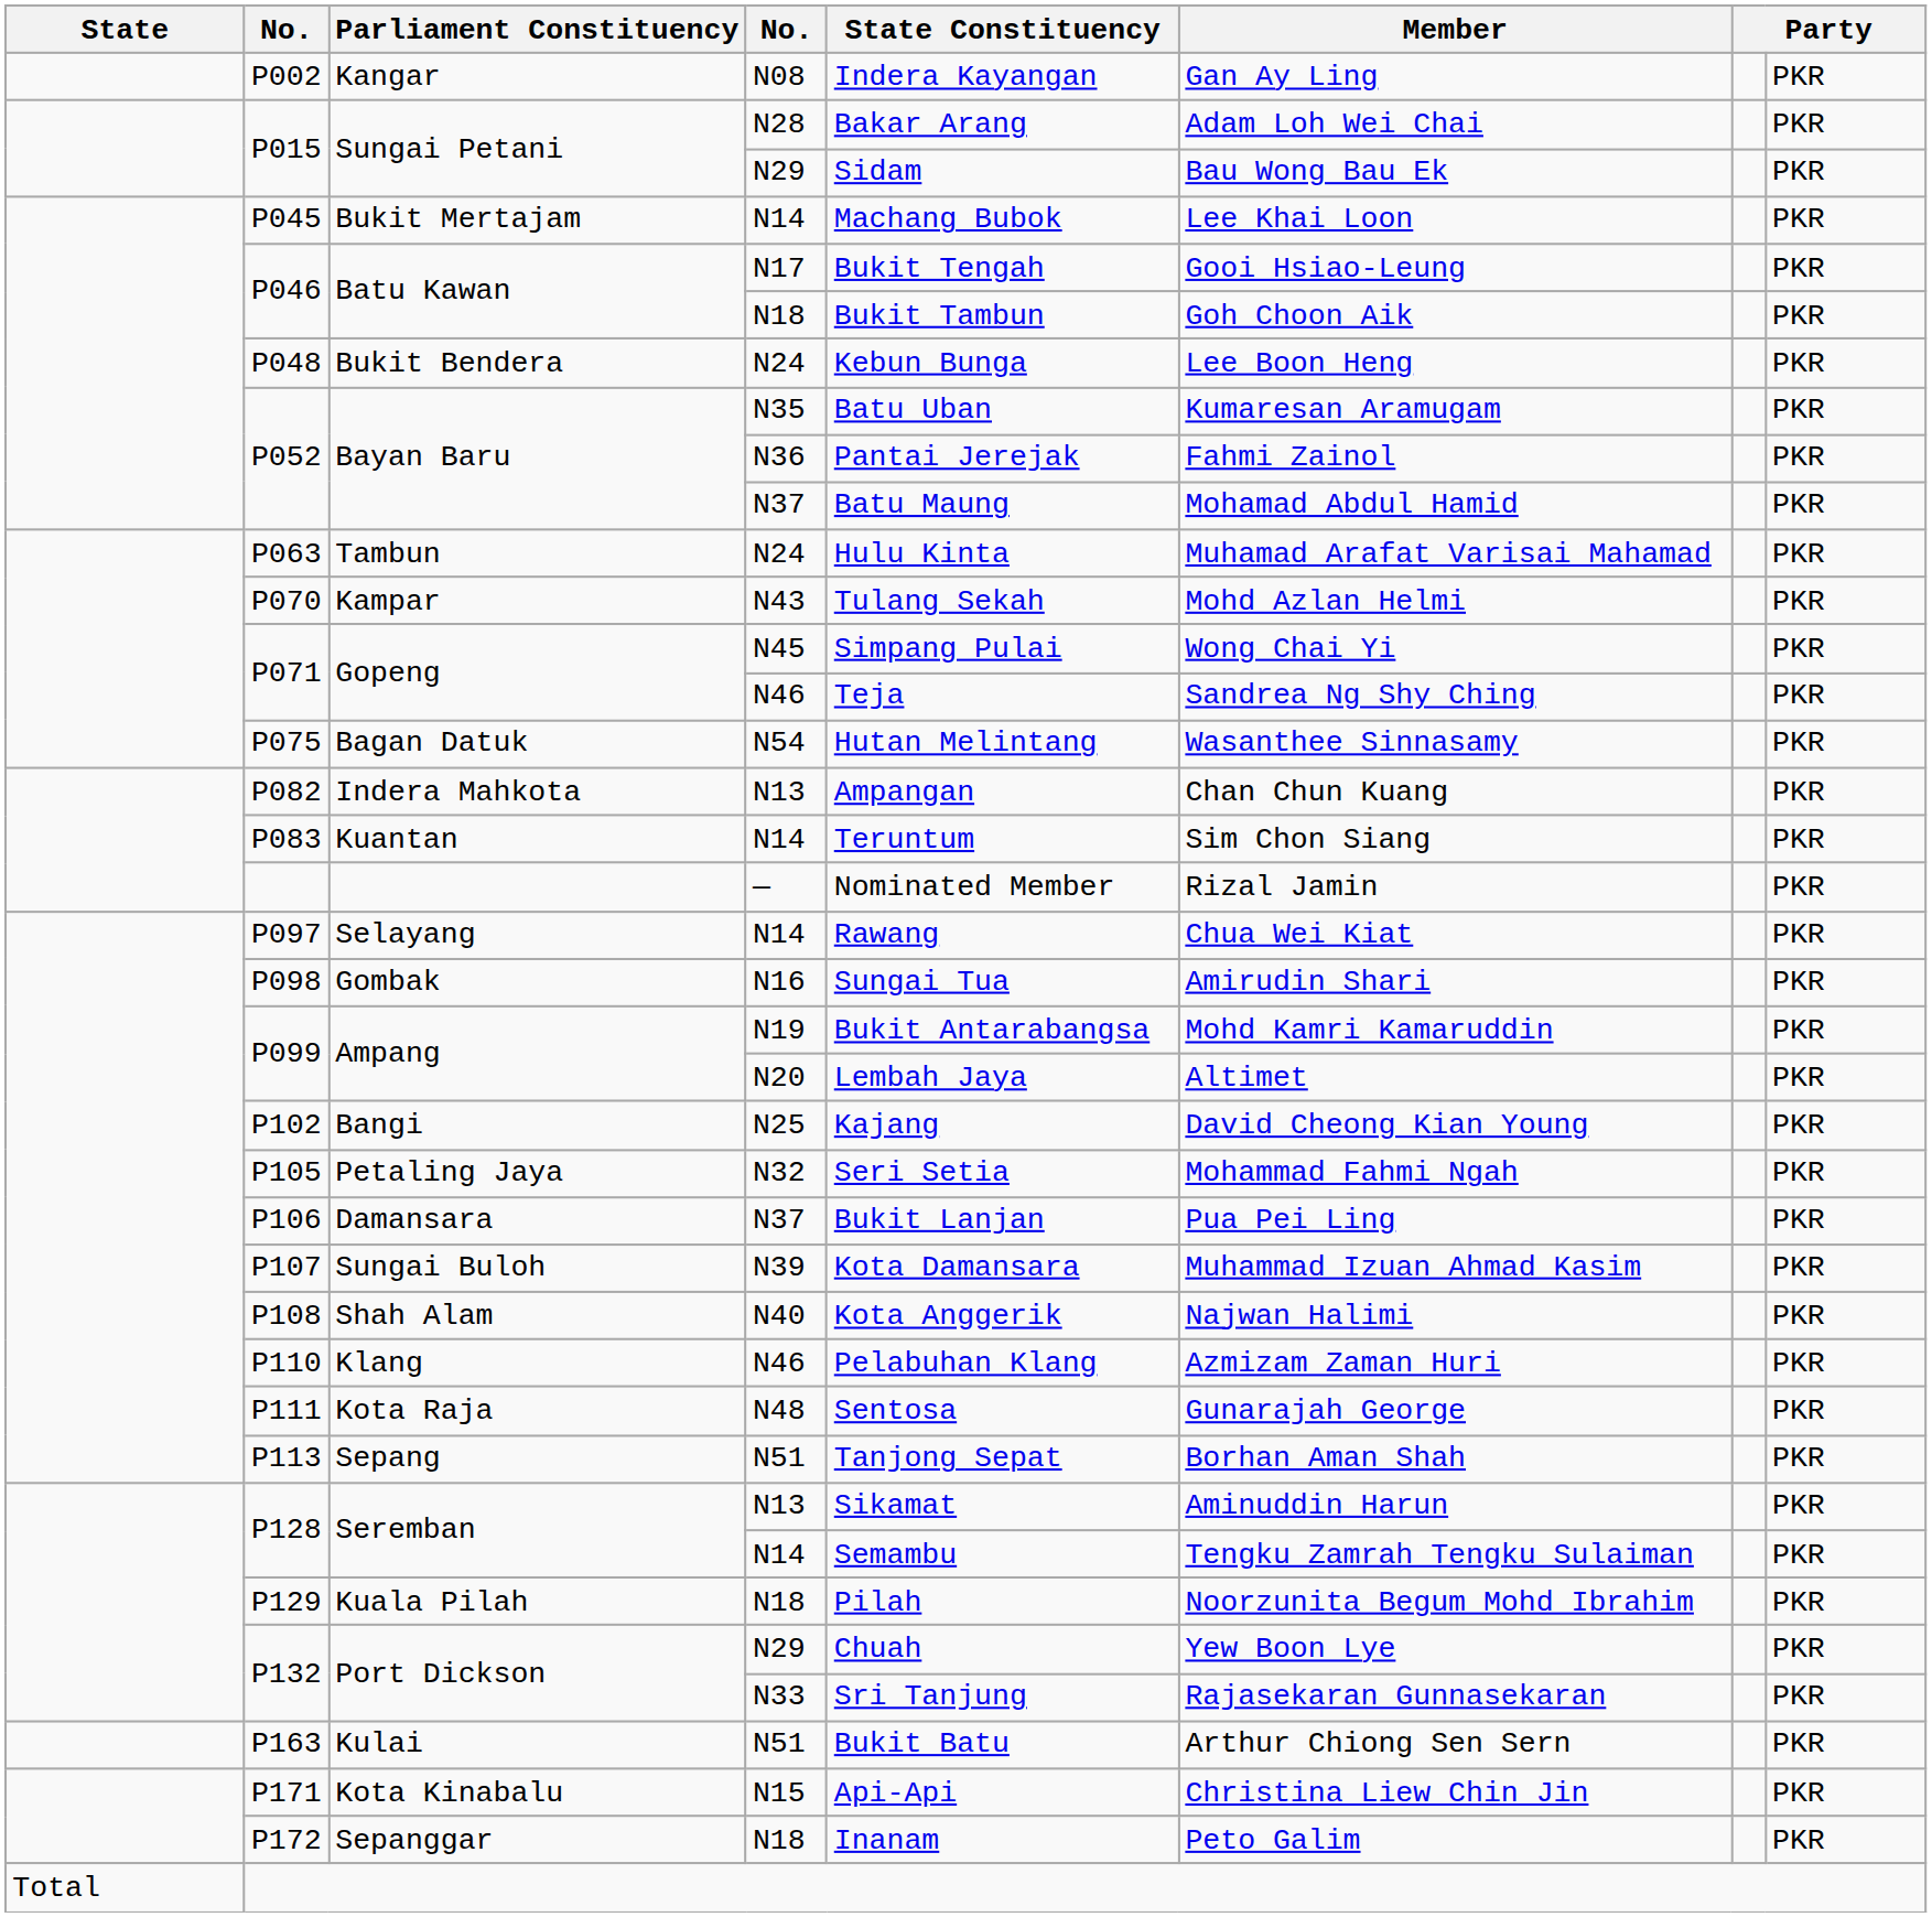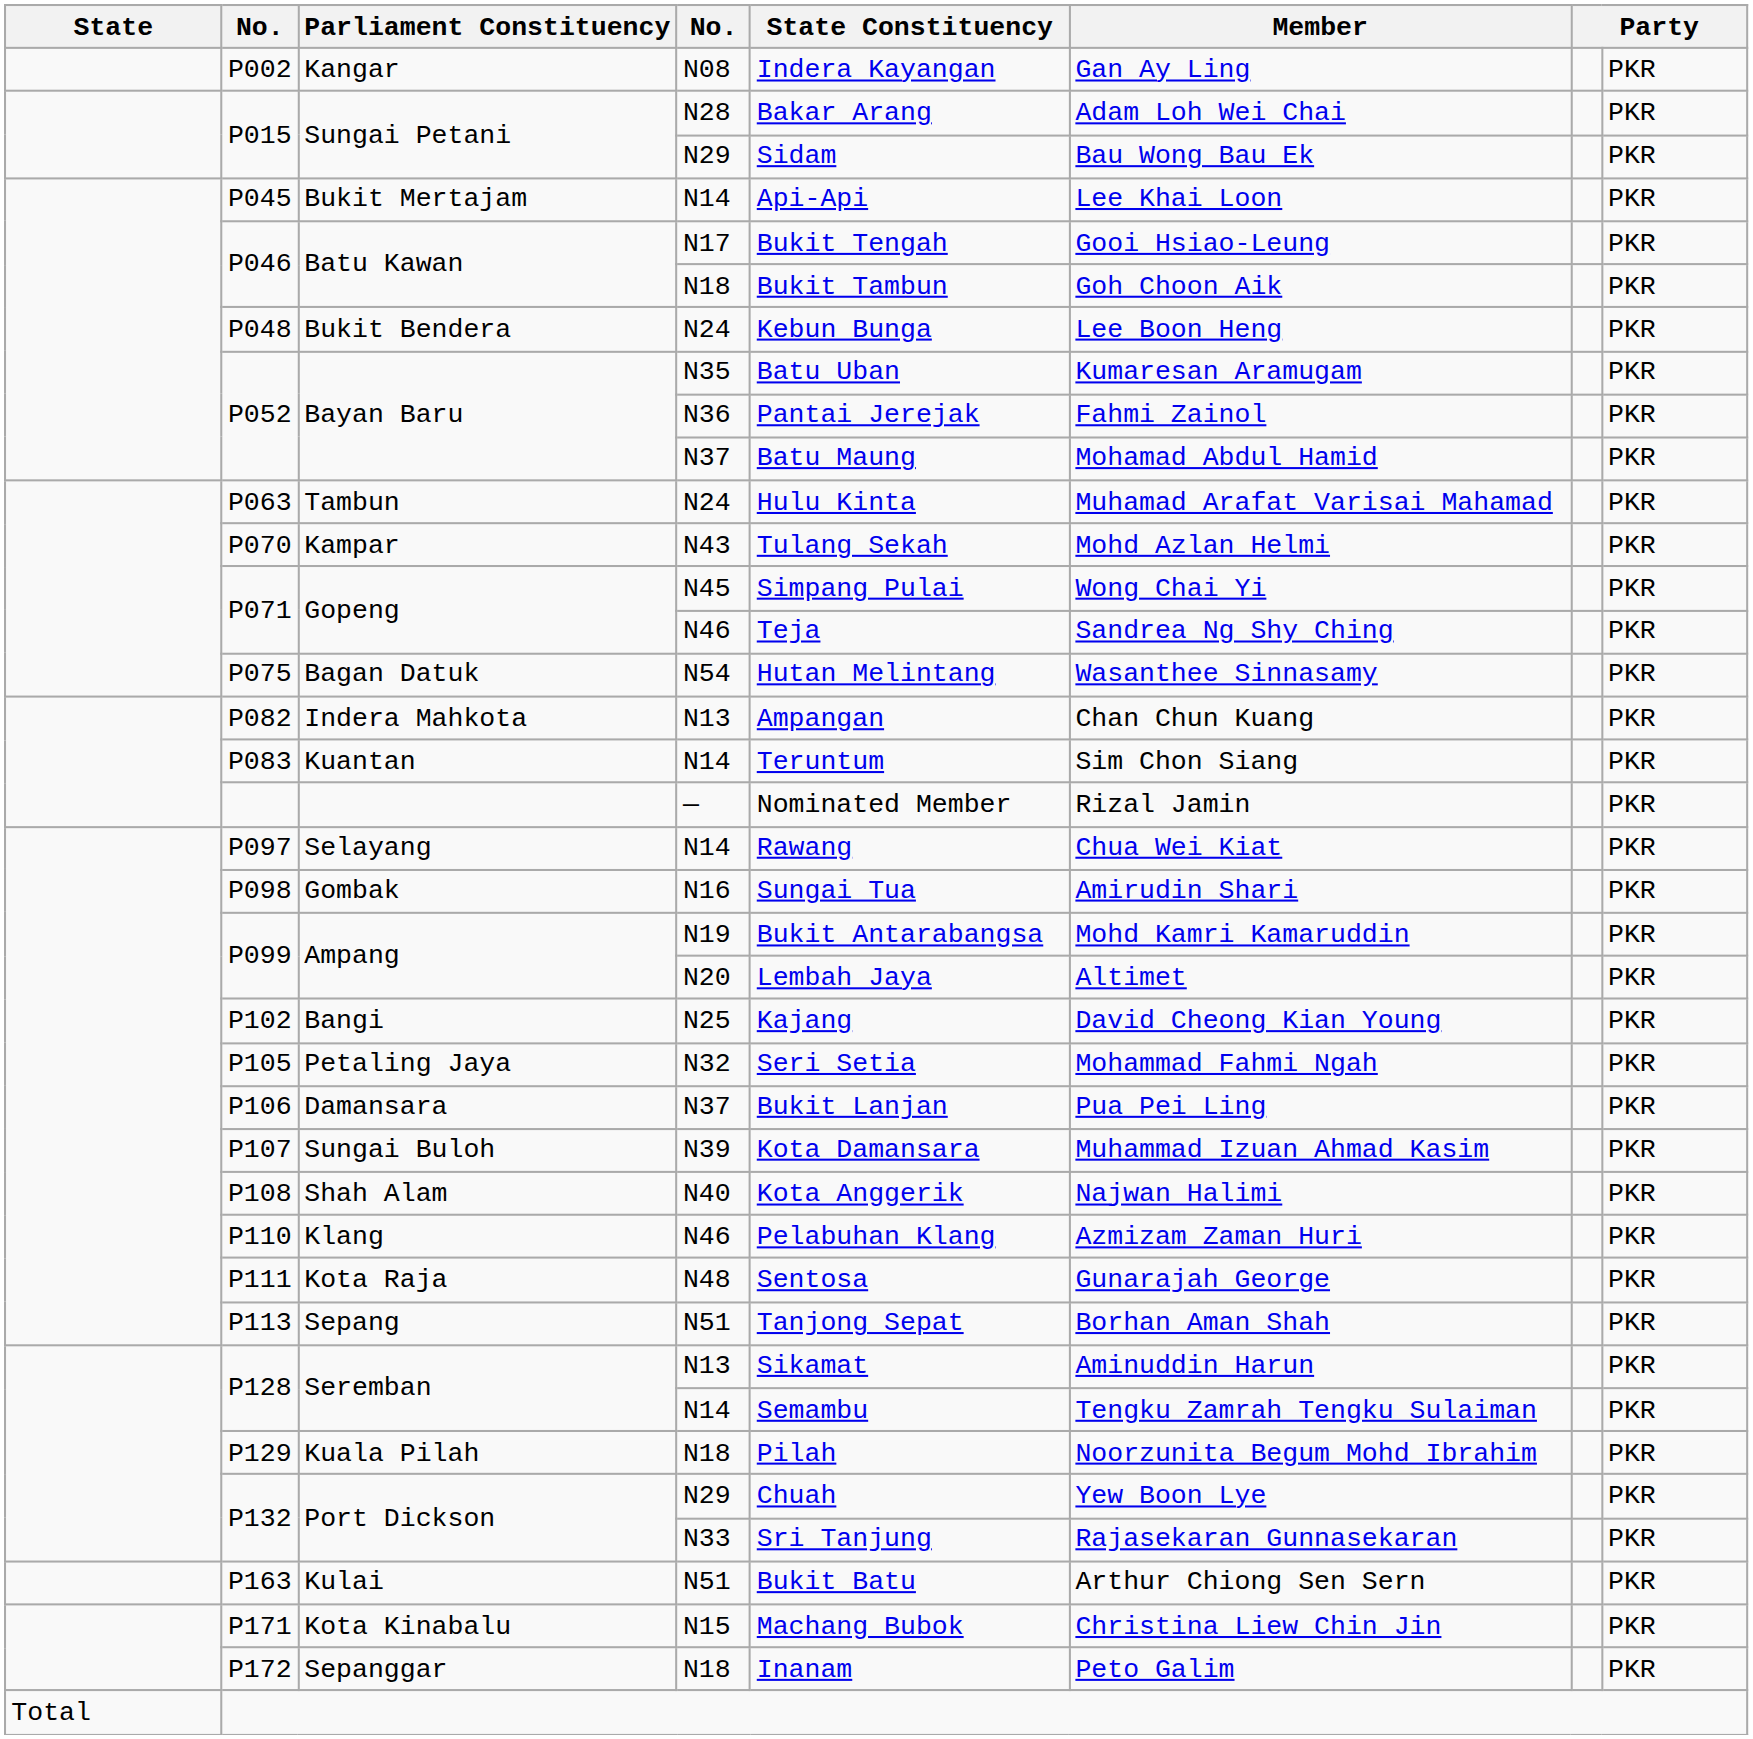P045 | State Constituency: Machang Bubok -> Api-Api
P171 | State Constituency: Api-Api -> Machang Bubok
